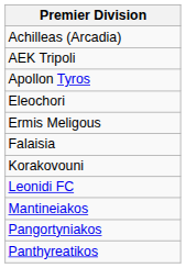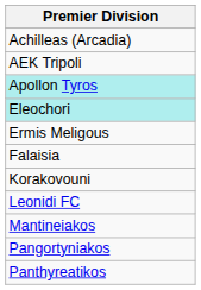row 4 | column 1: no background -> paleturquoise background
row 5 | column 1: no background -> paleturquoise background
